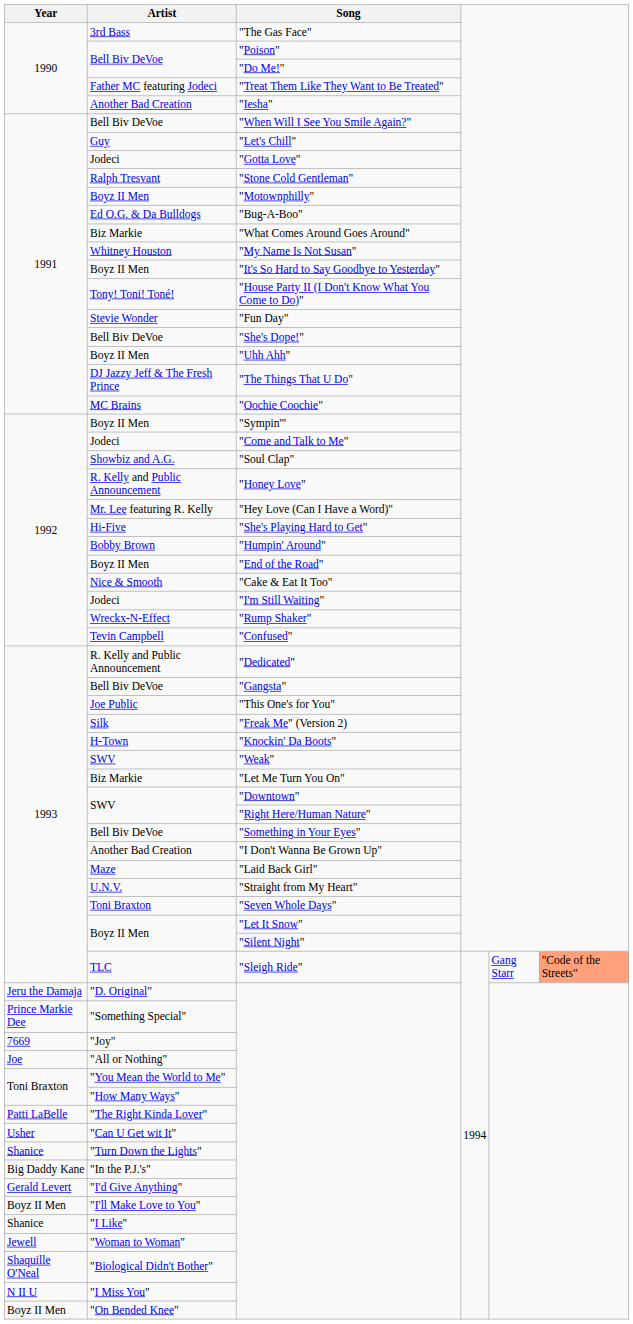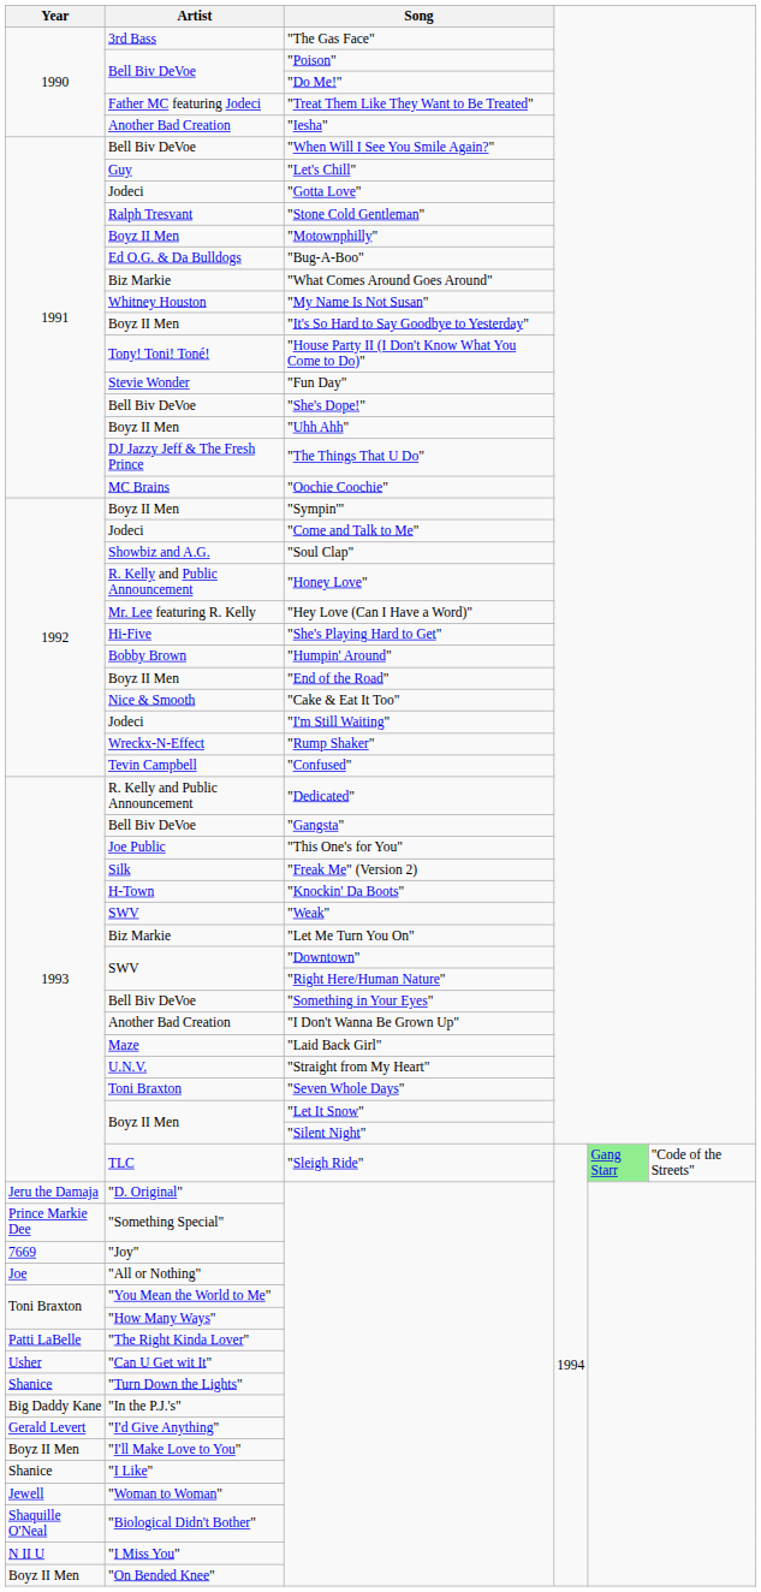"Sleigh Ride" | column 5: no background -> lightgreen background
"Sleigh Ride" | column 6: lightsalmon background -> no background
